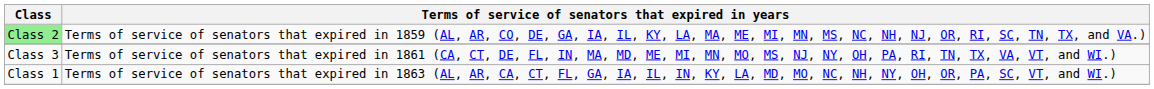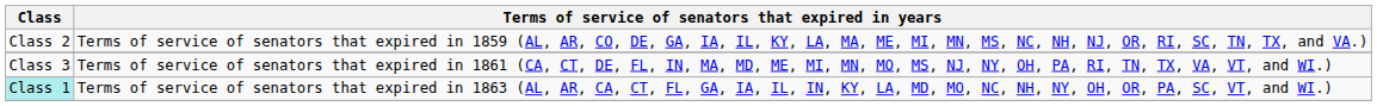Class 2 | Class: lightgreen background -> no background
Class 1 | Class: no background -> paleturquoise background
